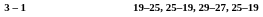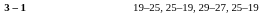row 1 | column 2: bold -> normal
